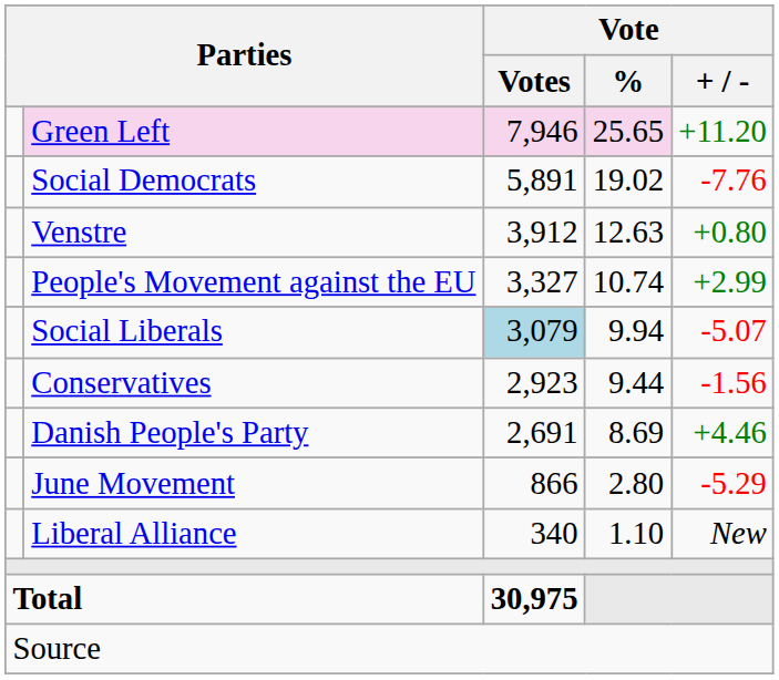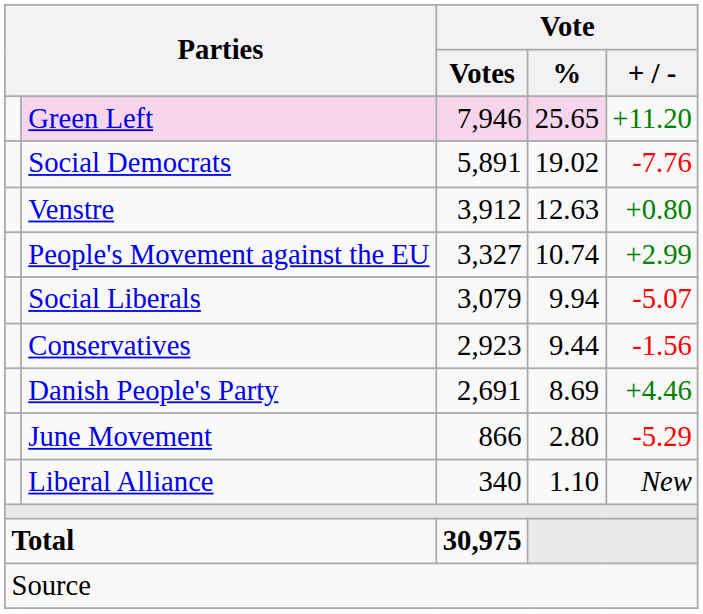Social Liberals | Vote / Votes: lightblue background -> no background
